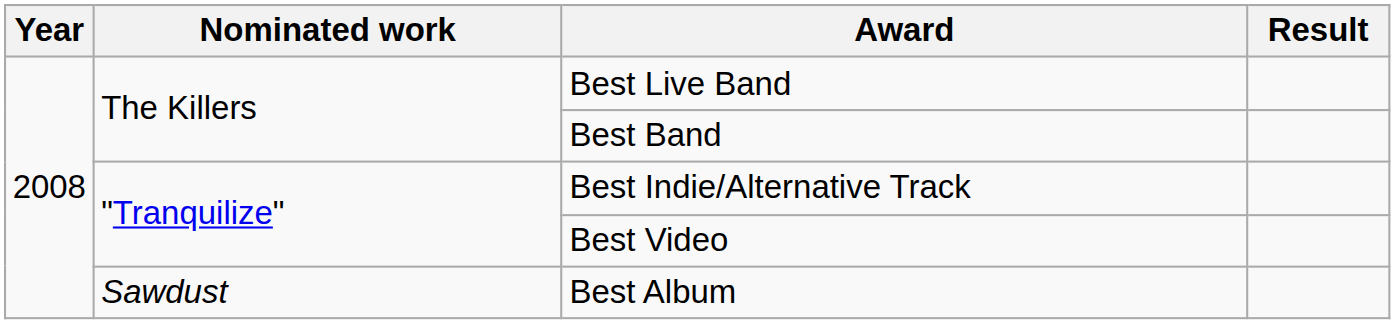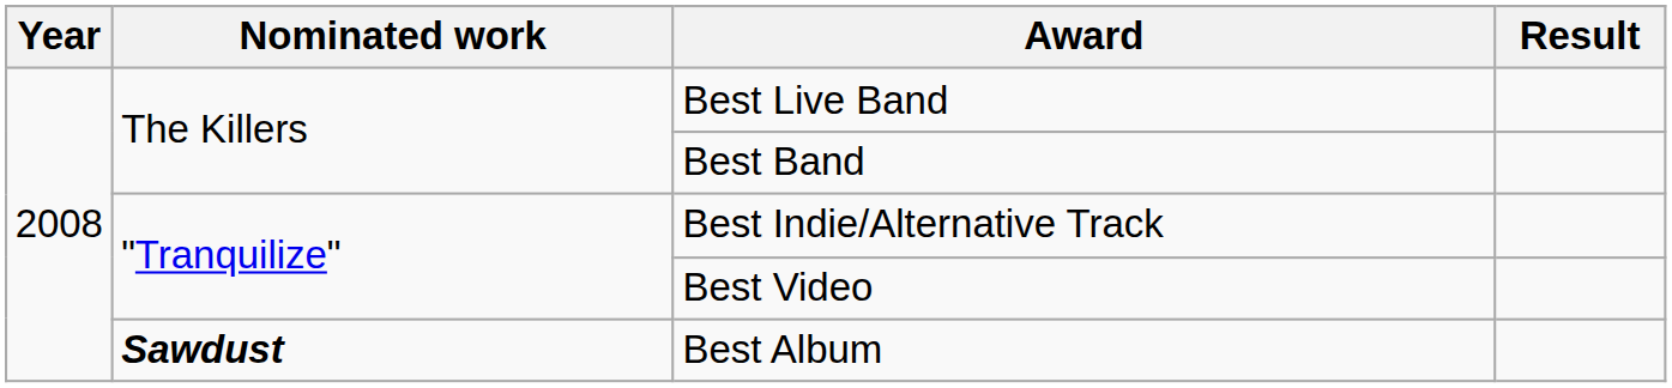Best Album | Nominated work: normal -> bold
